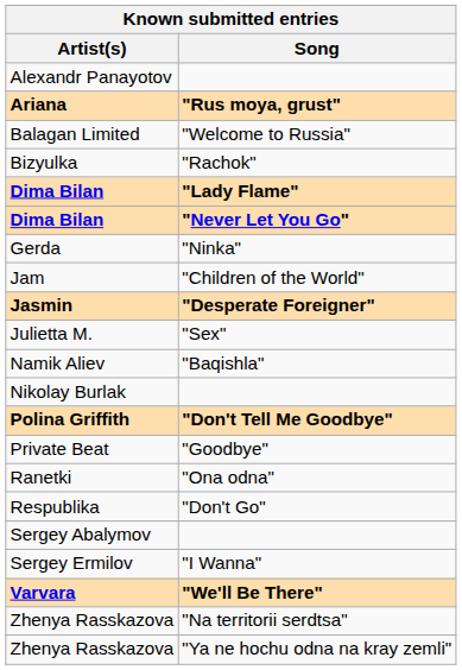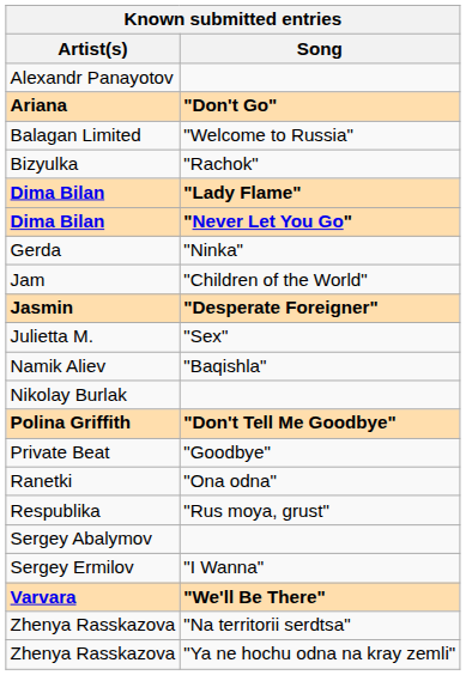row 4 | Song: "Rus moya, grust" -> "Don't Go"
row 18 | Song: "Don't Go" -> "Rus moya, grust"
